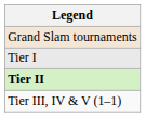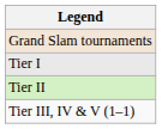row 4 | column 1: bold -> normal
